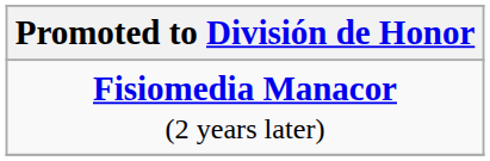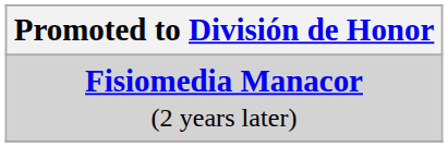Fisiomedia Manacor (2 years later) | column 1: no background -> lightgrey background
